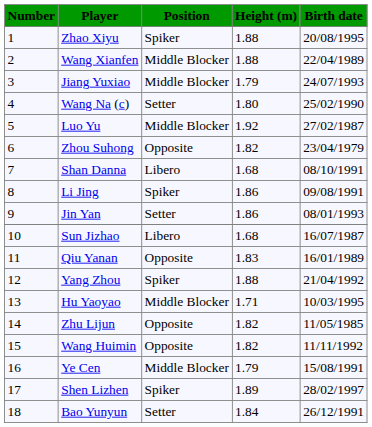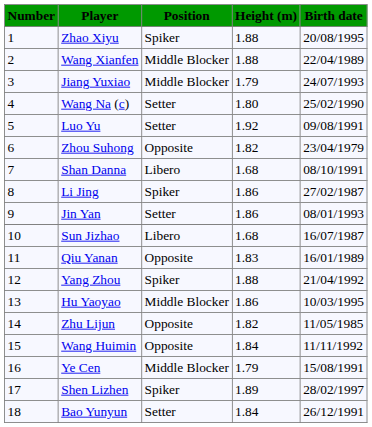Luo Yu | Position: Middle Blocker -> Setter
Luo Yu | Birth date: 27/02/1987 -> 09/08/1991
Li Jing | Birth date: 09/08/1991 -> 27/02/1987
Hu Yaoyao | Height (m): 1.71 -> 1.86
Wang Huimin | Height (m): 1.82 -> 1.84
